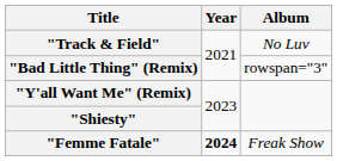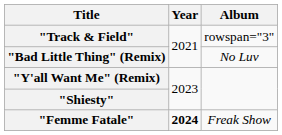"Track & Field" | Album: No Luv -> rowspan="3"
"Bad Little Thing" (Remix) | Album: rowspan="3" -> No Luv
